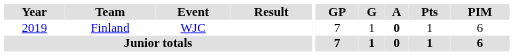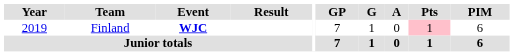Finland | Event: normal -> bold
Finland | A: bold -> normal
Finland | Pts: no background -> pink background
